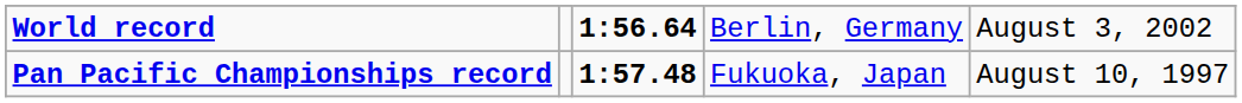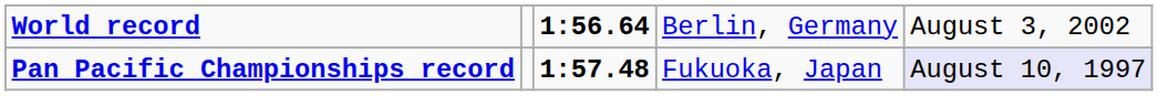Pan Pacific Championships record | column 5: no background -> lavender background
